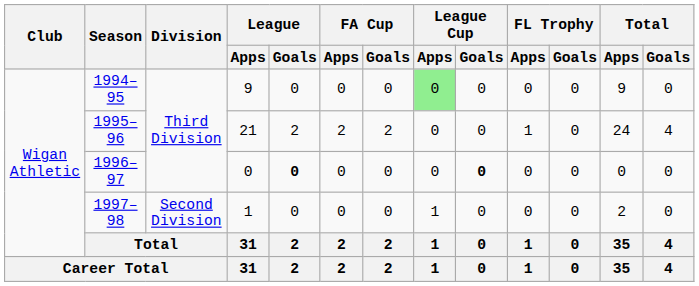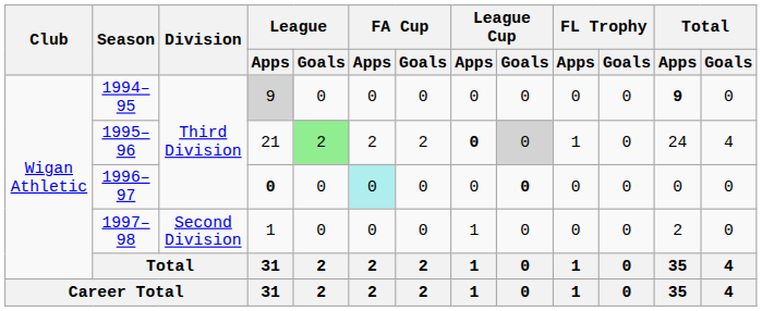1994–95 | League / Apps: no background -> lightgrey background
1994–95 | League Cup / Apps: lightgreen background -> no background
1994–95 | Total / Apps: normal -> bold
1995–96 | League / Goals: no background -> lightgreen background
1995–96 | League Cup / Apps: normal -> bold
1995–96 | League Cup / Goals: no background -> lightgrey background
1996–97 | League / Apps: normal -> bold
1996–97 | League / Goals: bold -> normal
1996–97 | FA Cup / Apps: no background -> paleturquoise background
